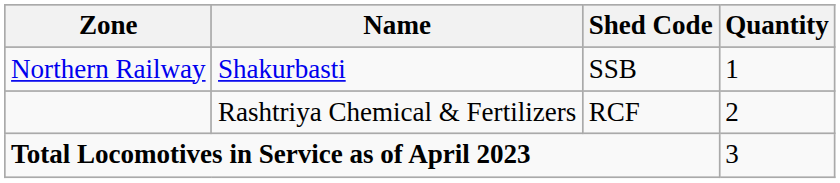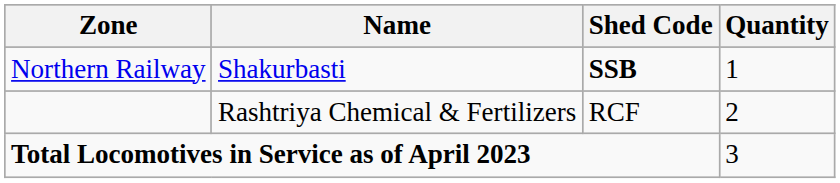Northern Railway | Shed Code: normal -> bold
